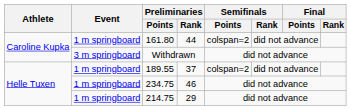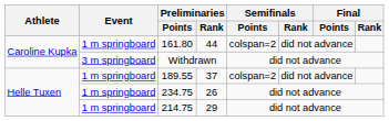234.75 | Preliminaries / Rank: 46 -> 26
